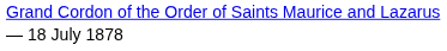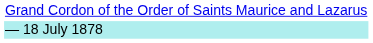— 18 July 1878 | column 1: no background -> paleturquoise background
